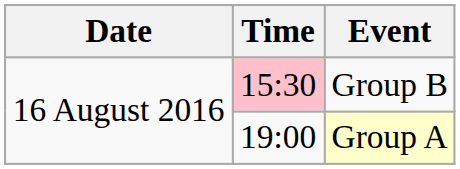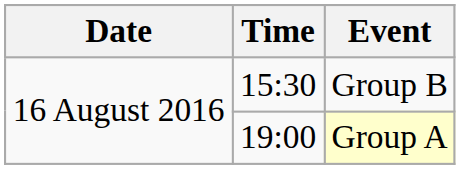Group B | Time: pink background -> no background
